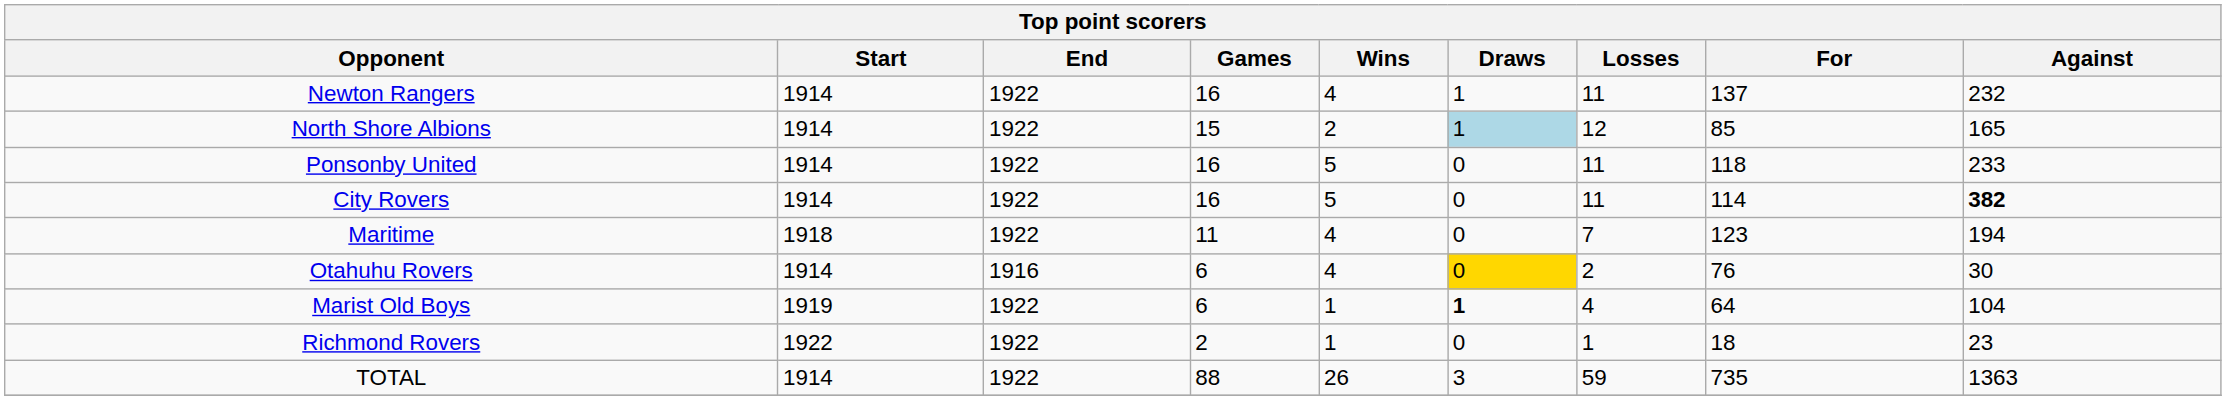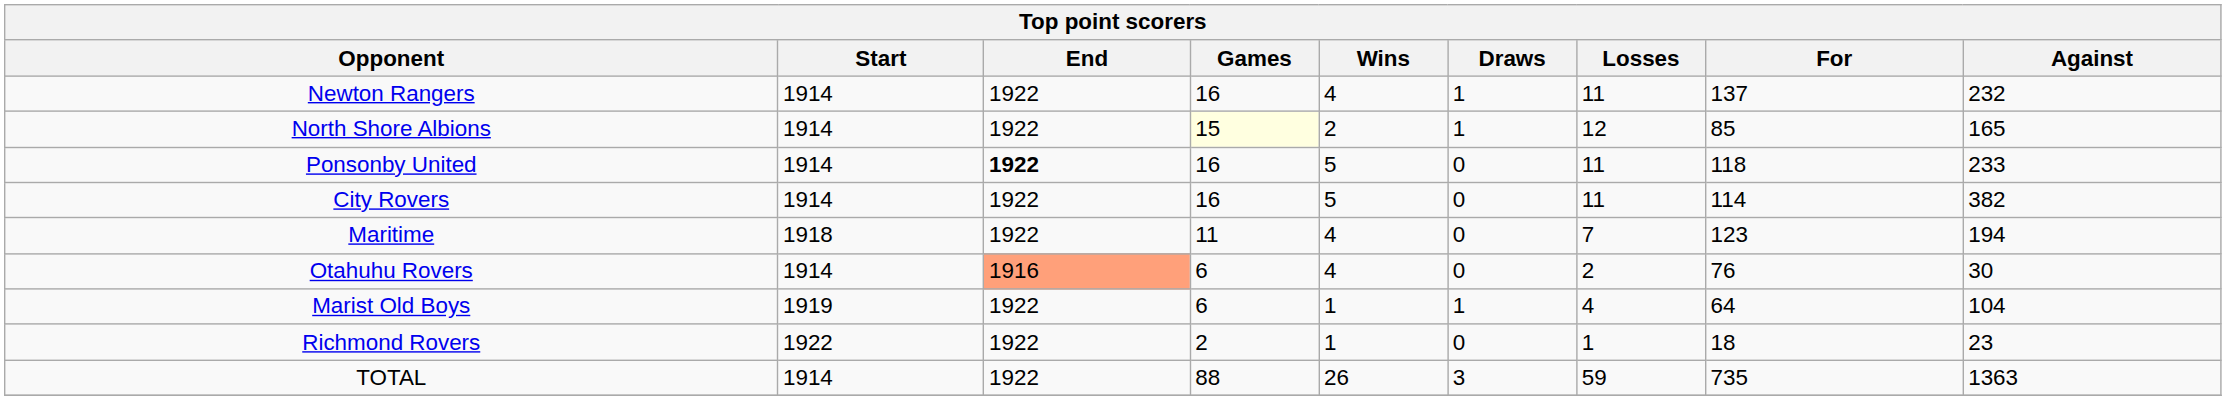North Shore Albions | Games: no background -> lightyellow background
North Shore Albions | Draws: lightblue background -> no background
Ponsonby United | End: normal -> bold
City Rovers | Against: bold -> normal
Otahuhu Rovers | End: no background -> lightsalmon background
Otahuhu Rovers | Draws: gold background -> no background
Marist Old Boys | Draws: bold -> normal
